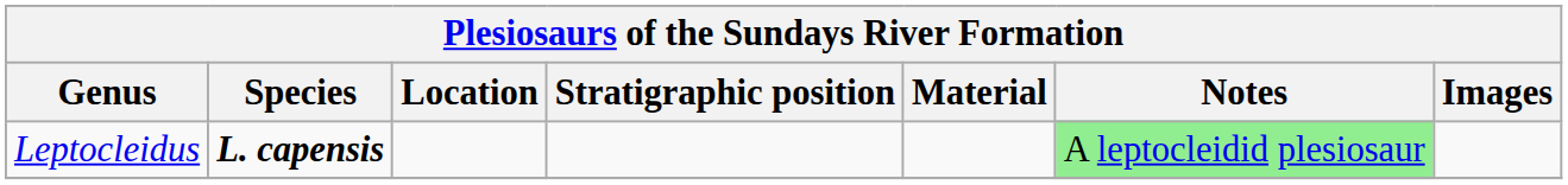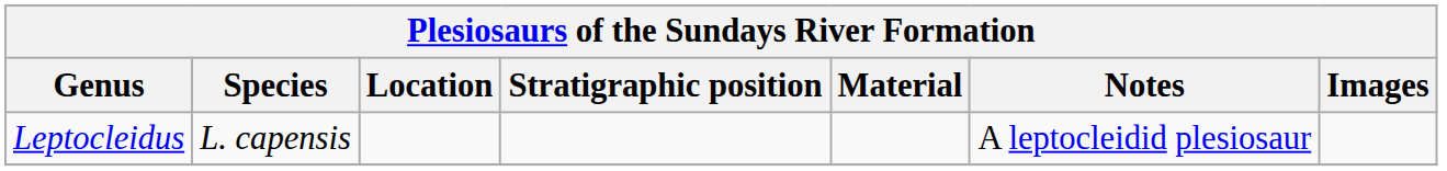Leptocleidus | Species: bold -> normal
Leptocleidus | Notes: lightgreen background -> no background
